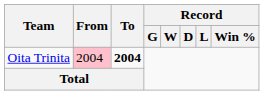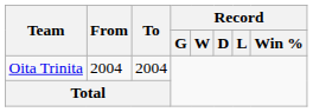Oita Trinita | From: pink background -> no background
Oita Trinita | To: bold -> normal
